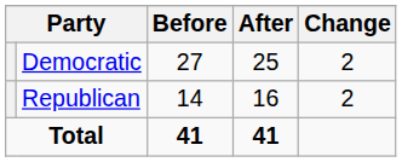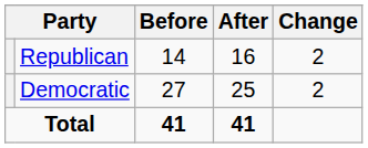rows swapped: Democratic <-> Republican
